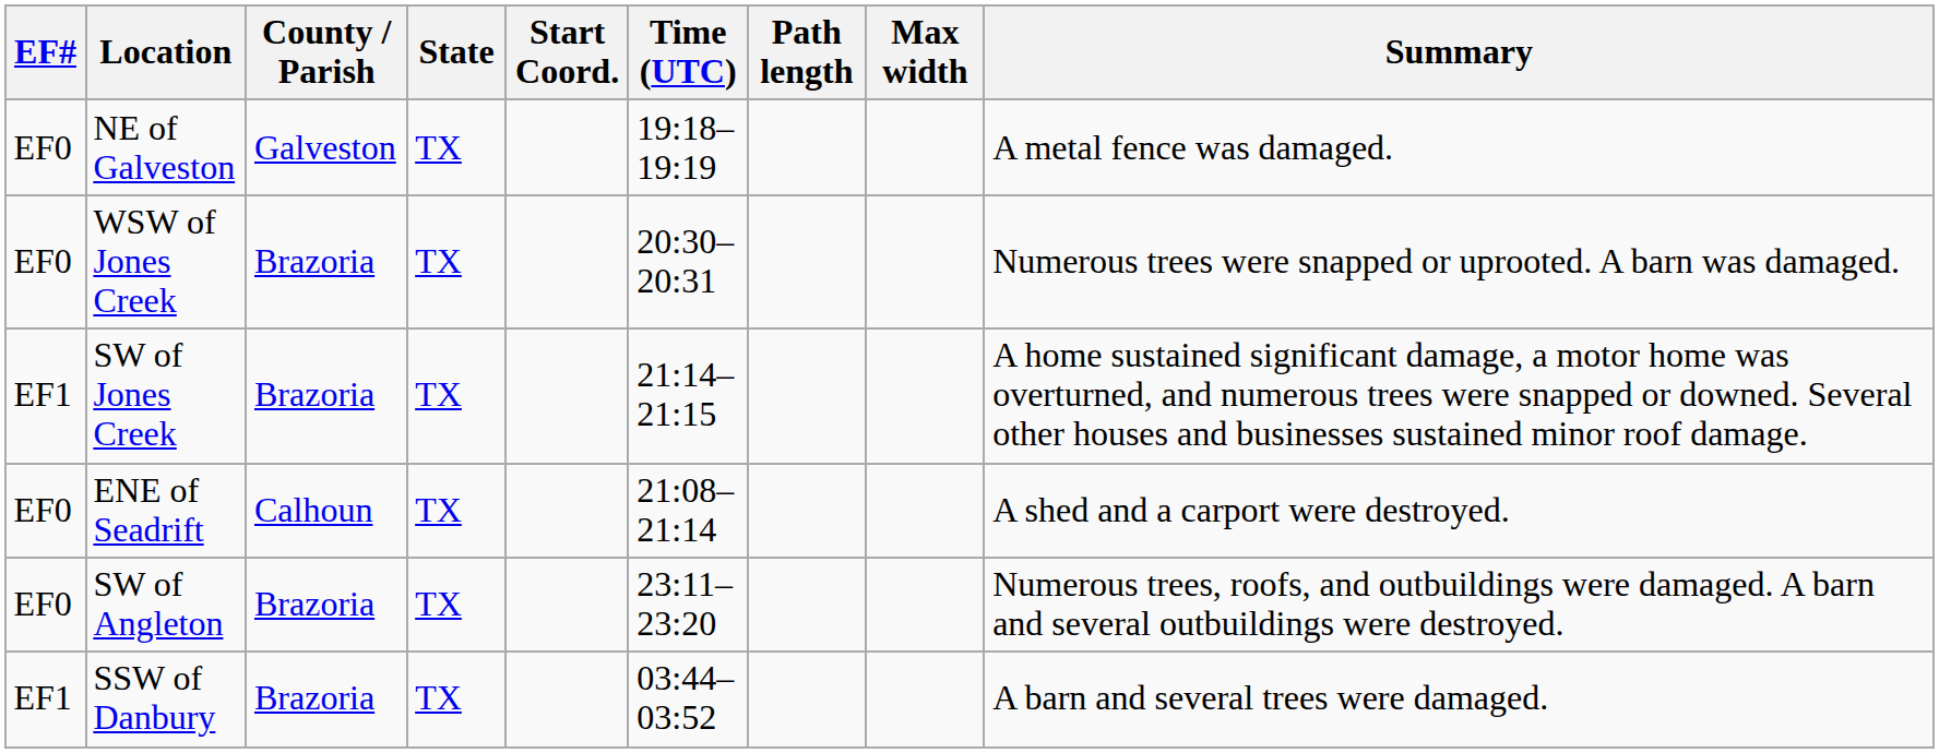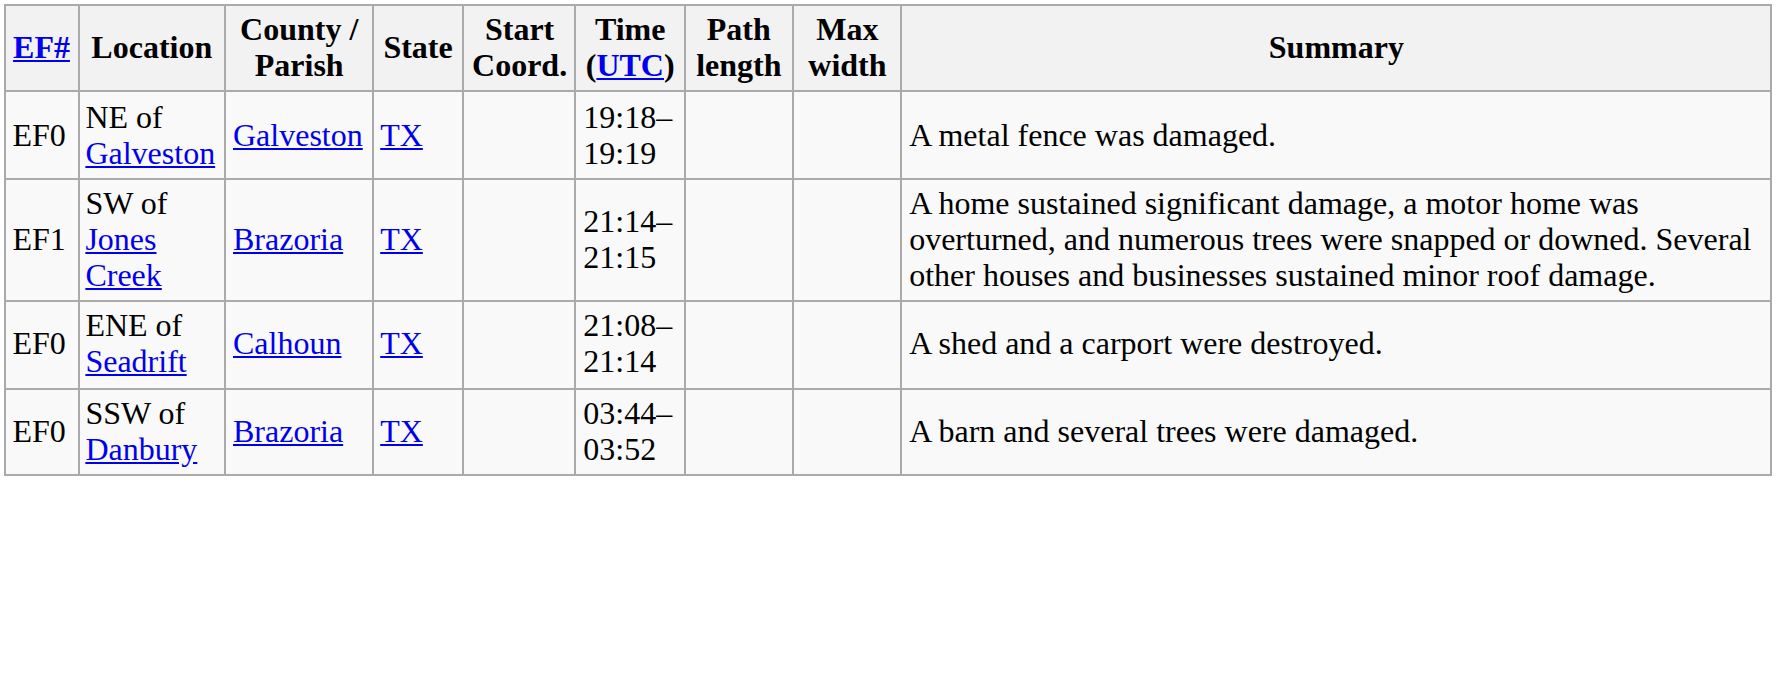- row: EF0 | WSW of Jones Creek | Brazoria | TX | 20:30–20:31 | Numerous trees were snapped or uprooted. A barn was damaged.
- row: EF0 | SW of Angleton | Brazoria | TX | 23:11–23:20 | Numerous trees, roofs, and outbuildings were damaged. A barn and several outbuildings were destroyed.
SSW of Danbury | EF#: EF1 -> EF0
